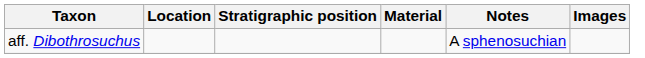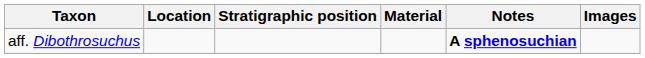aff. Dibothrosuchus | Notes: normal -> bold
